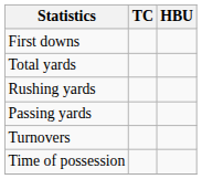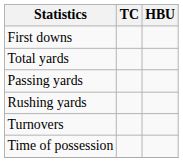rows swapped: Rushing yards <-> Passing yards
